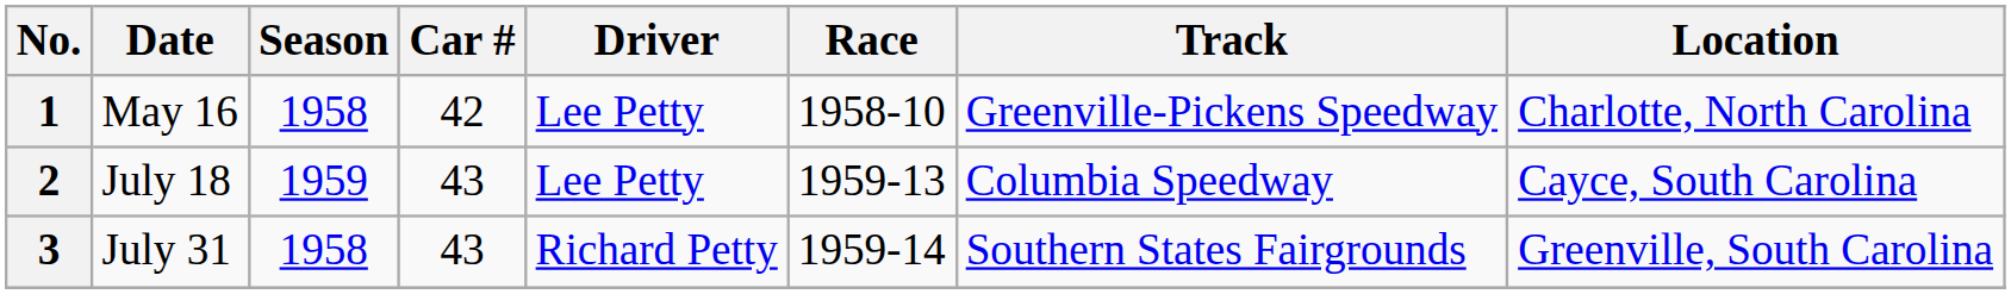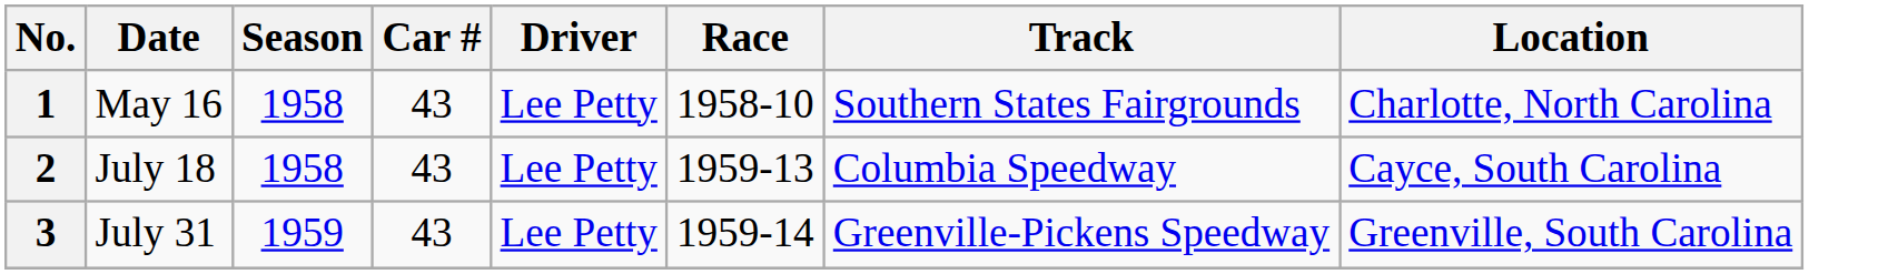1 | Car #: 42 -> 43
1 | Track: Greenville-Pickens Speedway -> Southern States Fairgrounds
2 | Season: 1959 -> 1958
3 | Season: 1958 -> 1959
3 | Driver: Richard Petty -> Lee Petty
3 | Track: Southern States Fairgrounds -> Greenville-Pickens Speedway
